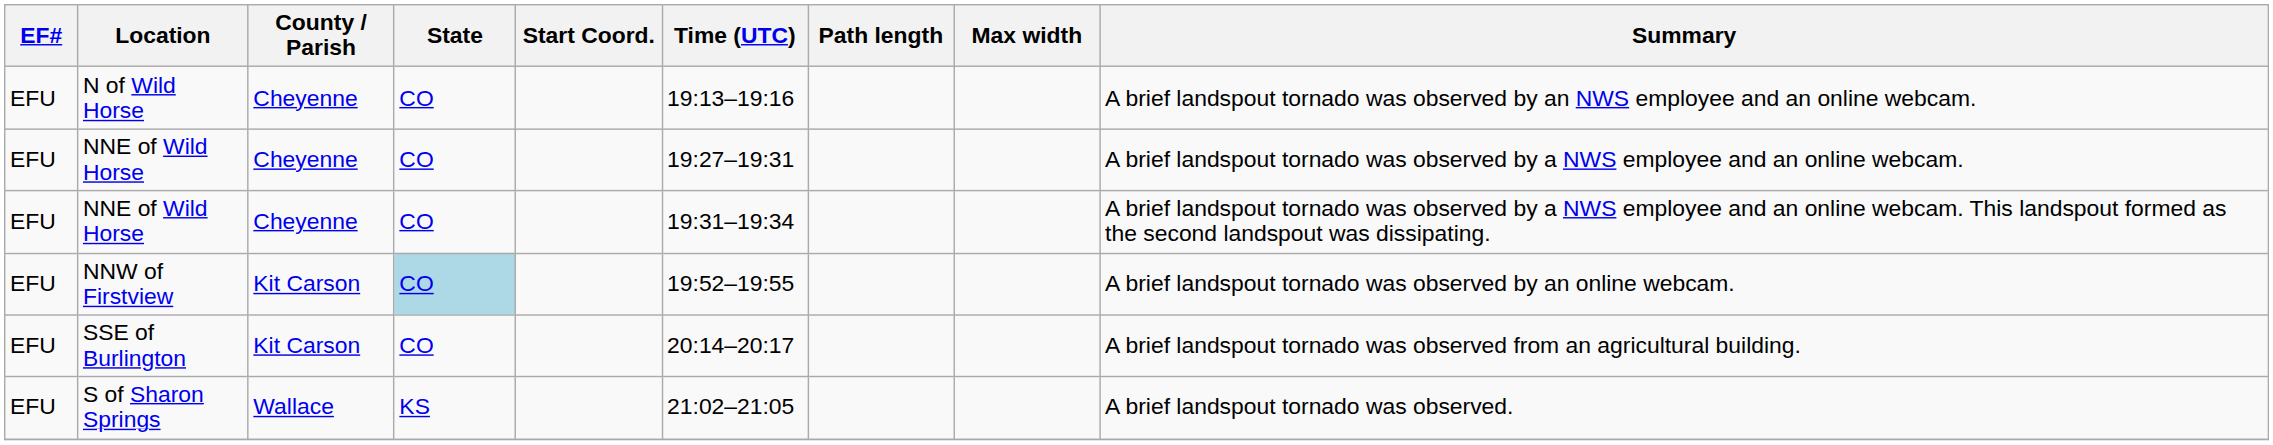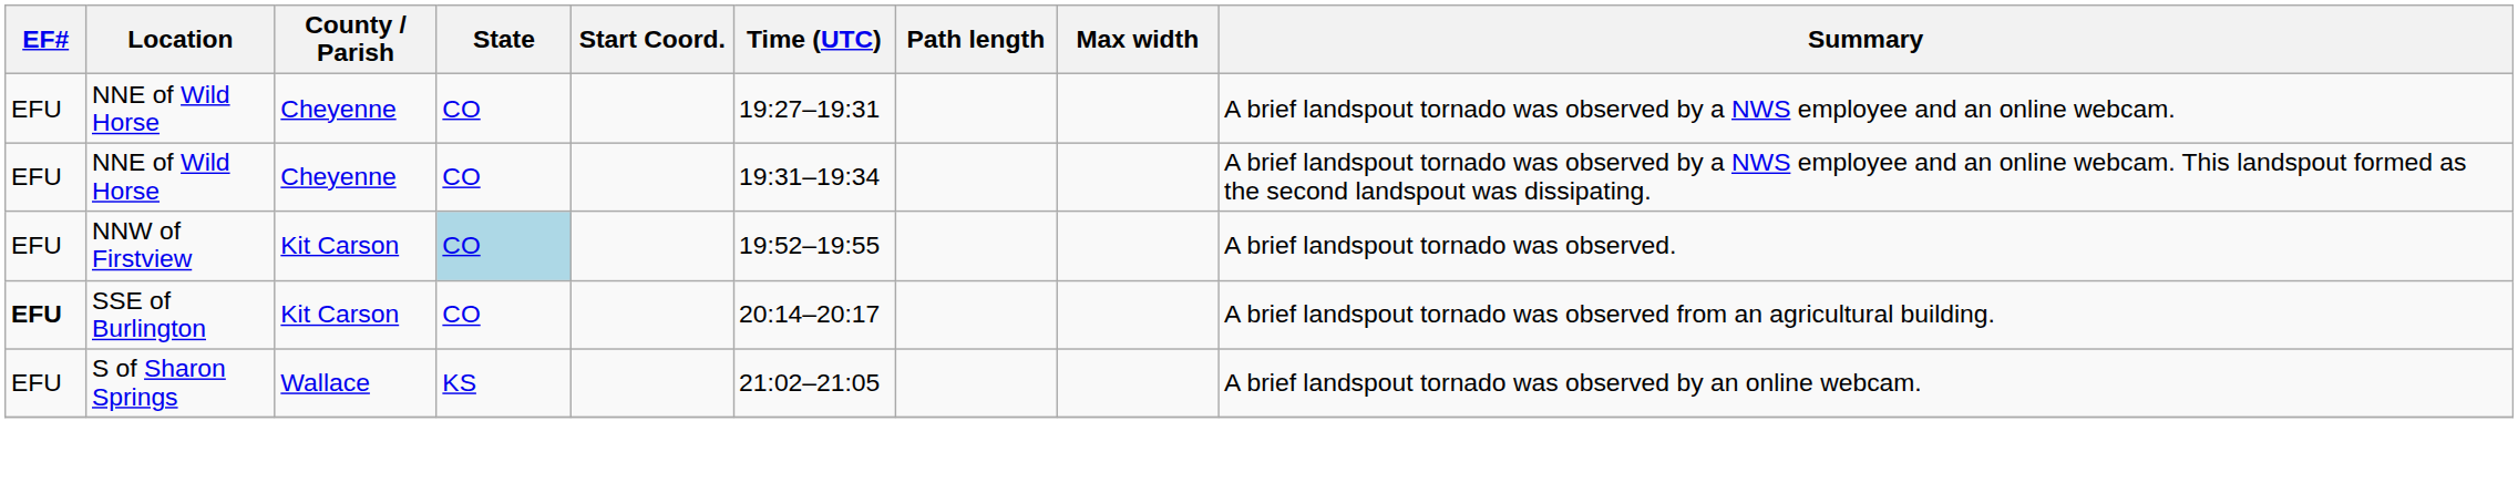- row: EFU | N of Wild Horse | Cheyenne | CO | 19:13–19:16 | A brief landspout tornado was observed by an NWS employee and an online webcam.
NNW of Firstview | Summary: A brief landspout tornado was observed by an online webcam. -> A brief landspout tornado was observed.
SSE of Burlington | EF#: normal -> bold
S of Sharon Springs | Summary: A brief landspout tornado was observed. -> A brief landspout tornado was observed by an online webcam.
